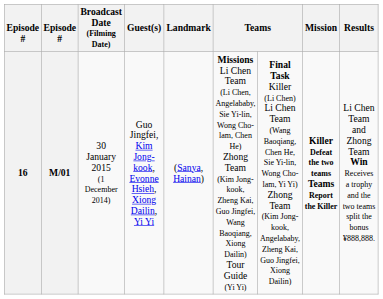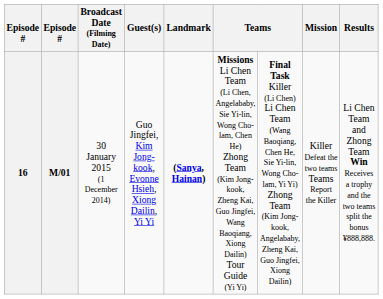16 | Landmark: normal -> bold
16 | Mission: bold -> normal
